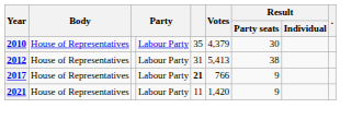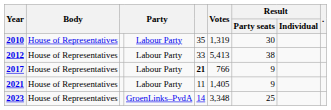2010 | Votes: 4,379 -> 1,319
2012 | column 5: 31 -> 33
2021 | Votes: 1,420 -> 1,405
+ row: 2023 | House of Representatives | GroenLinks–PvdA | 14 | 3,348 | 25
